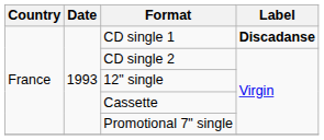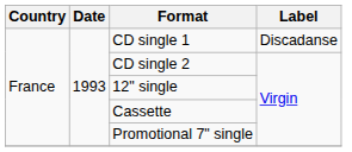CD single 1 | Label: bold -> normal
